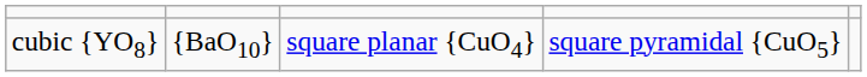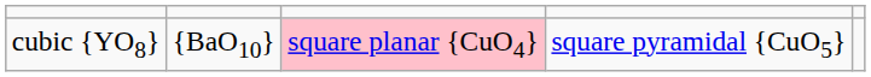cubic {YO8} | column 3: no background -> pink background
